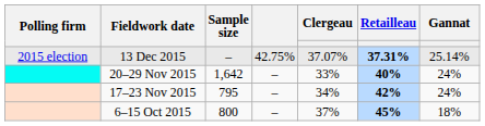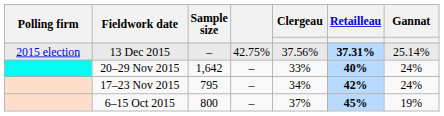13 Dec 2015 | Clergeau: 37.07% -> 37.56%
6–15 Oct 2015 | Gannat: 18% -> 19%
